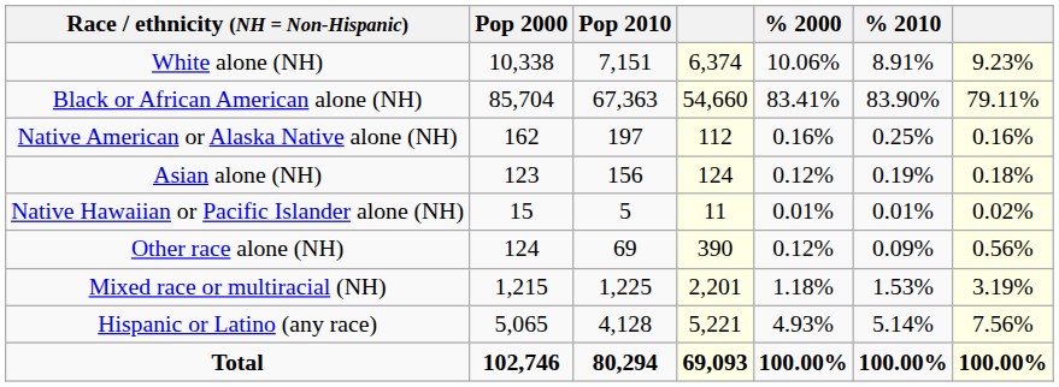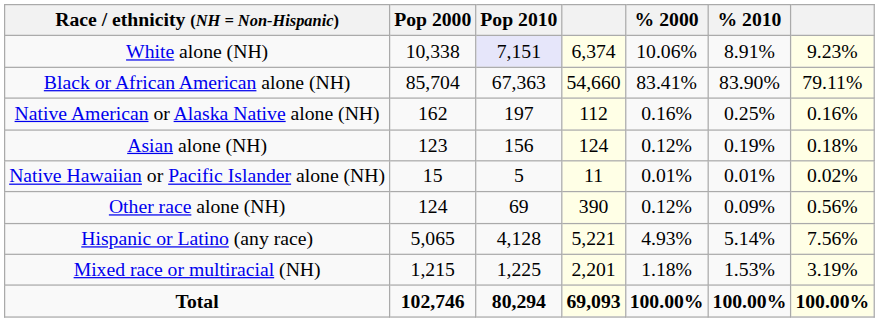White alone (NH) | Pop 2010: no background -> lavender background
rows swapped: Mixed race or multiracial (NH) <-> Hispanic or Latino (any race)
